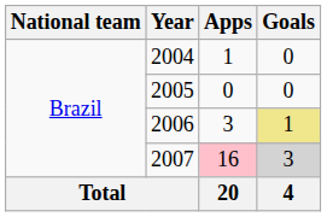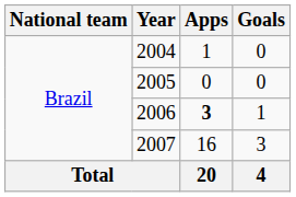2006 | Apps: normal -> bold
2006 | Goals: khaki background -> no background
2007 | Apps: pink background -> no background
2007 | Goals: lightgrey background -> no background
